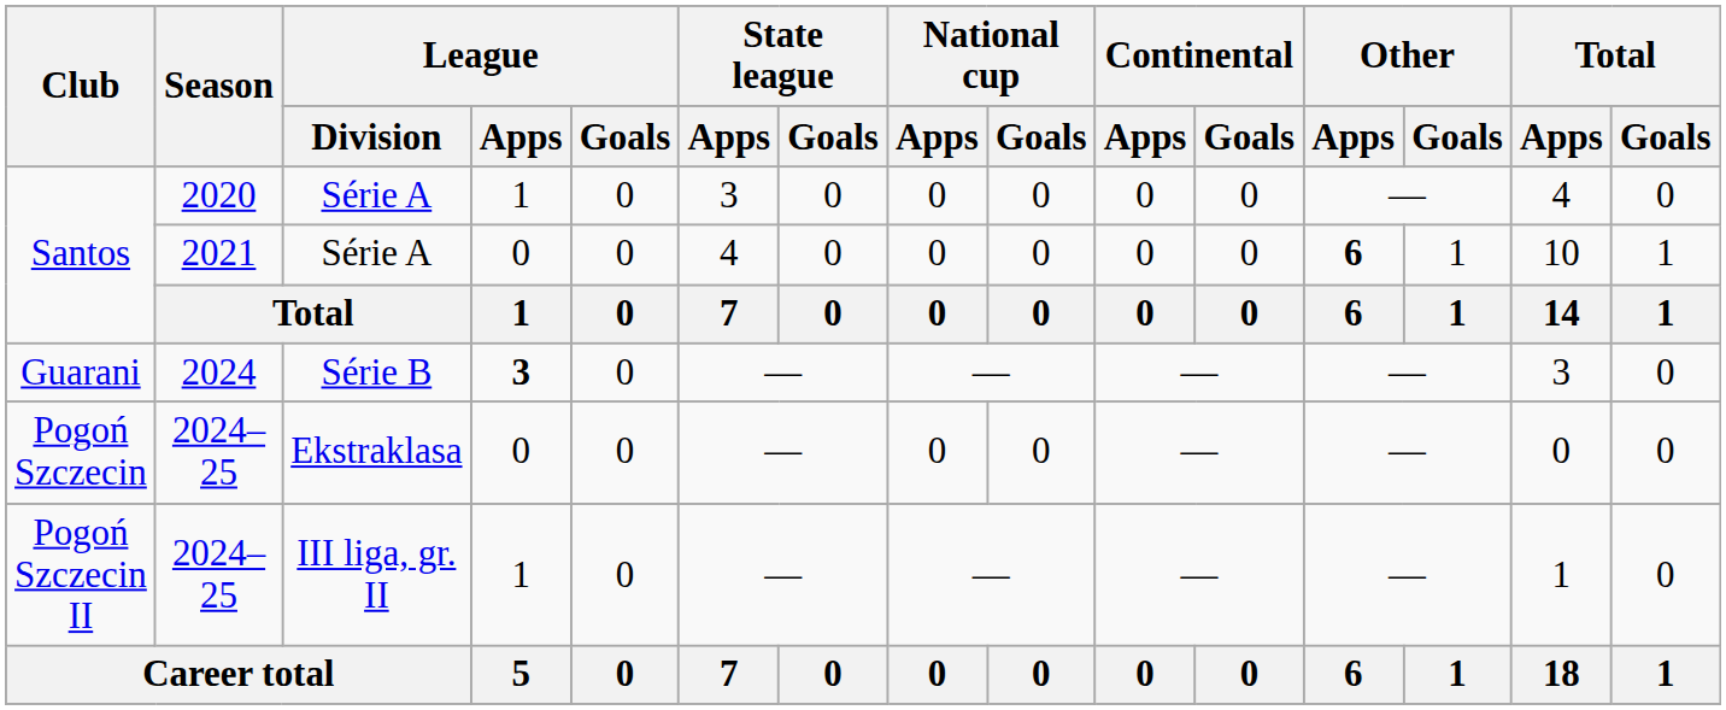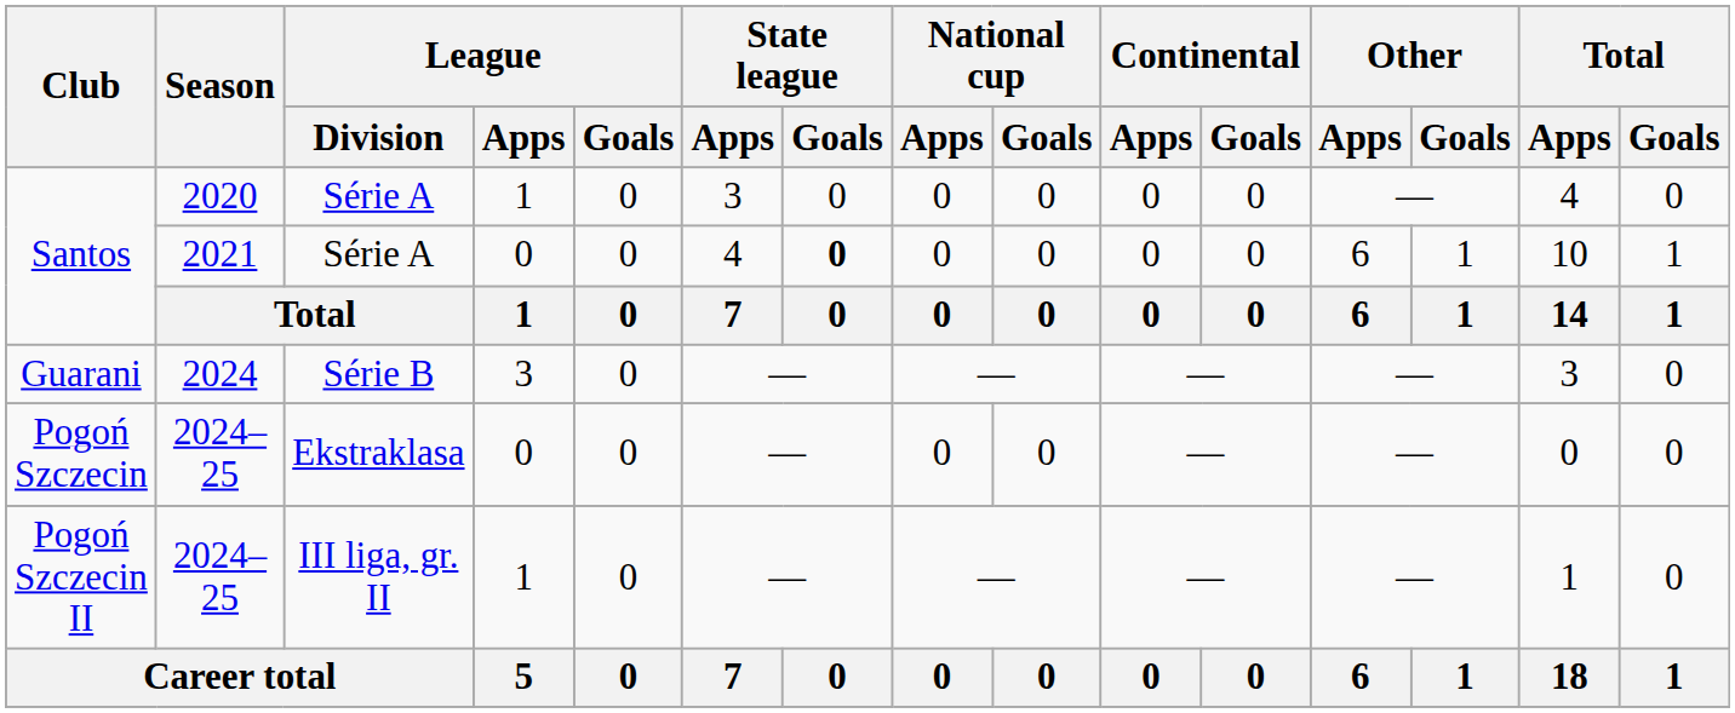Santos / 2021 | State league / Goals: normal -> bold
Santos / 2021 | Other / Apps: bold -> normal
Guarani | League / Apps: bold -> normal
